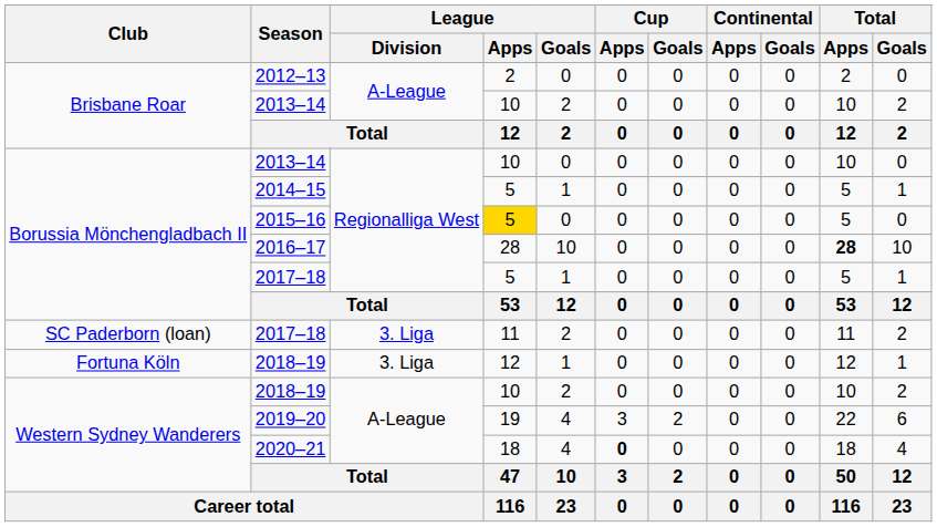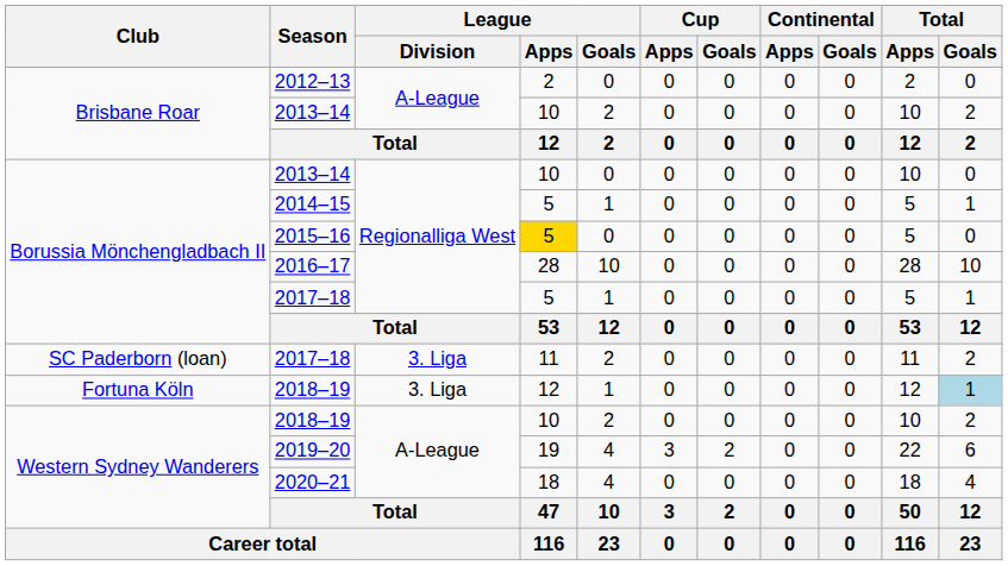2016–17 | Total / Apps: bold -> normal
Fortuna Köln / 2018–19 | Total / Goals: no background -> lightblue background
2020–21 | Cup / Apps: bold -> normal
